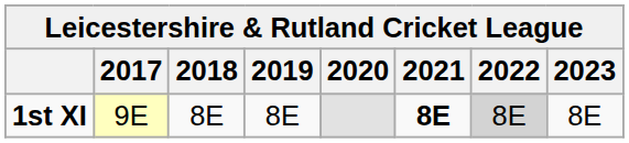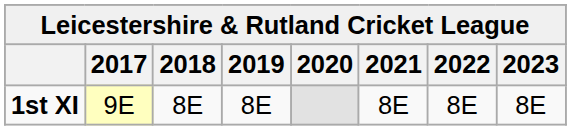1st XI | 2021: bold -> normal
1st XI | 2022: lightgrey background -> no background
